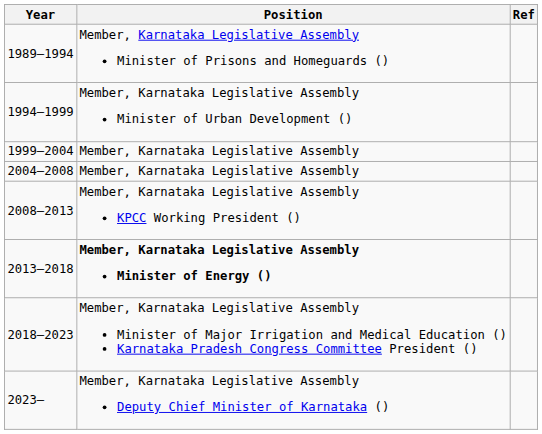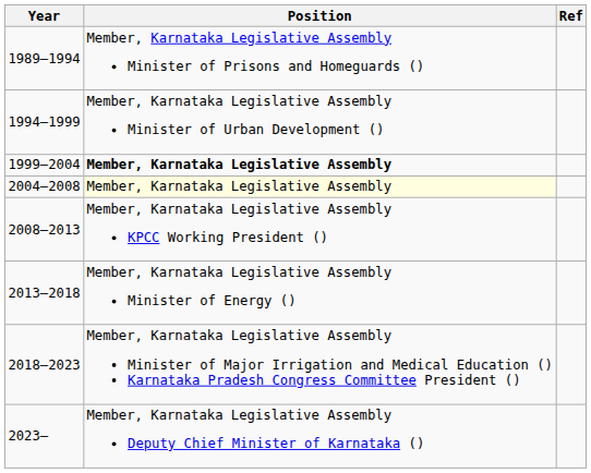1999–2004 | Position: normal -> bold
2004–2008 | Position: no background -> lightyellow background
2013–2018 | Position: bold -> normal
